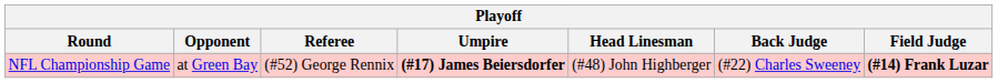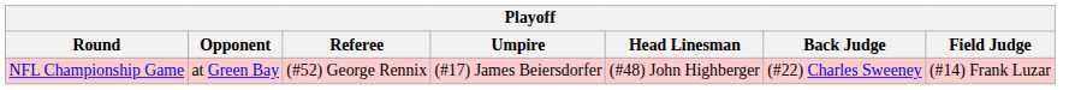NFL Championship Game | Umpire: bold -> normal
NFL Championship Game | Field Judge: bold -> normal
